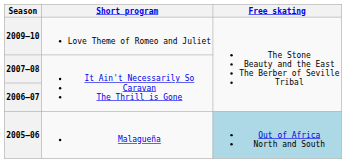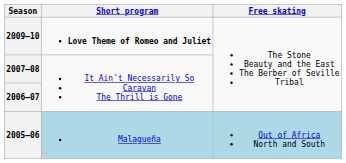2009–10 | Short program: normal -> bold
2005–06 | Short program: no background -> lightblue background
